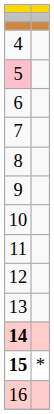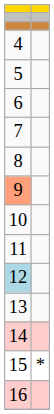row 5 | column 1: pink background -> no background
row 9 | column 1: no background -> lightsalmon background
row 12 | column 1: no background -> lightblue background
row 14 | column 1: bold -> normal
row 15 | column 1: bold -> normal
